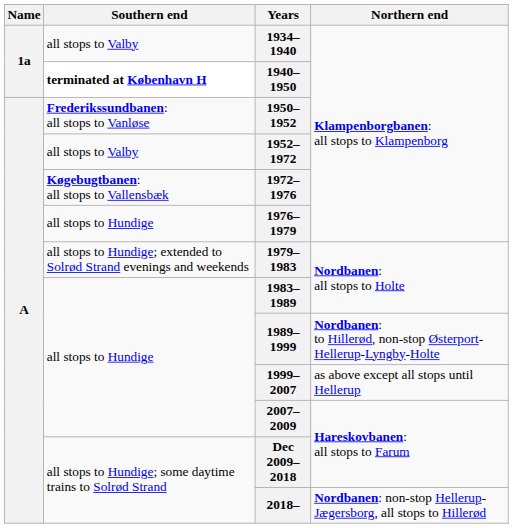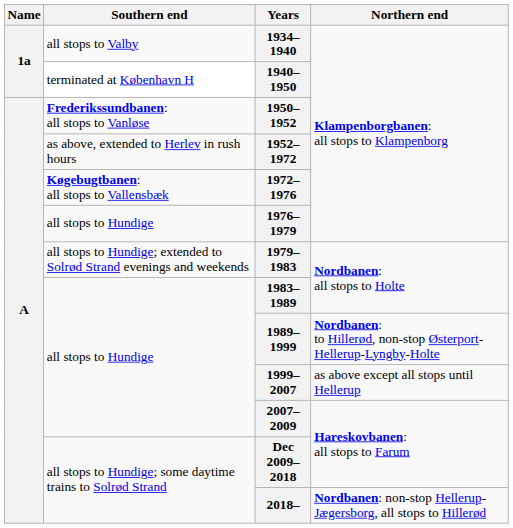1940–1950 | Southern end: bold -> normal
1952–1972 | Southern end: all stops to Valby -> as above, extended to Herlev in rush hours
